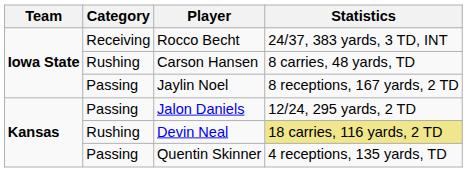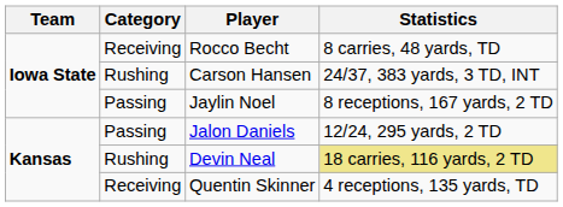Rocco Becht | Statistics: 24/37, 383 yards, 3 TD, INT -> 8 carries, 48 yards, TD
Carson Hansen | Statistics: 8 carries, 48 yards, TD -> 24/37, 383 yards, 3 TD, INT
Quentin Skinner | Category: Passing -> Receiving
